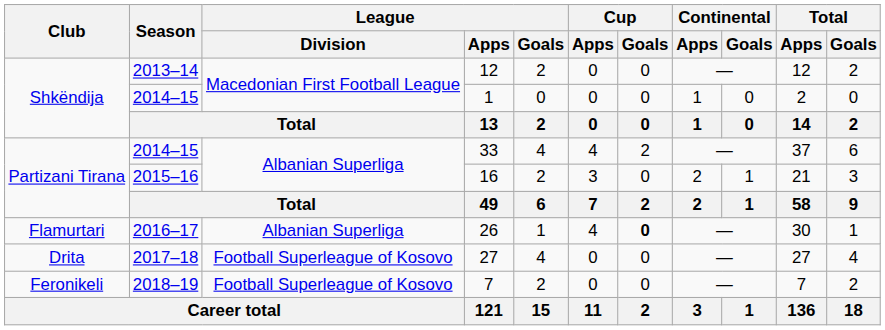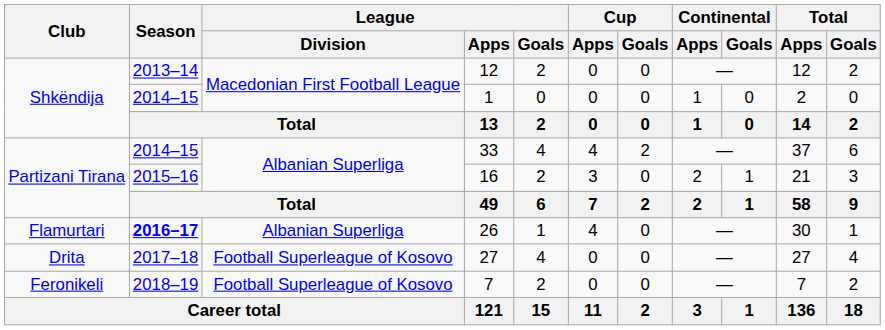26 | Season: normal -> bold
26 | Cup / Goals: bold -> normal
